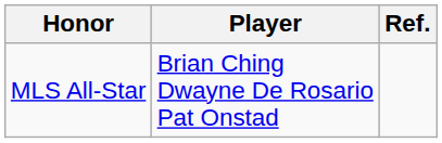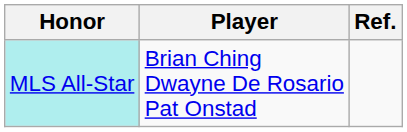row 2 | Honor: no background -> paleturquoise background
